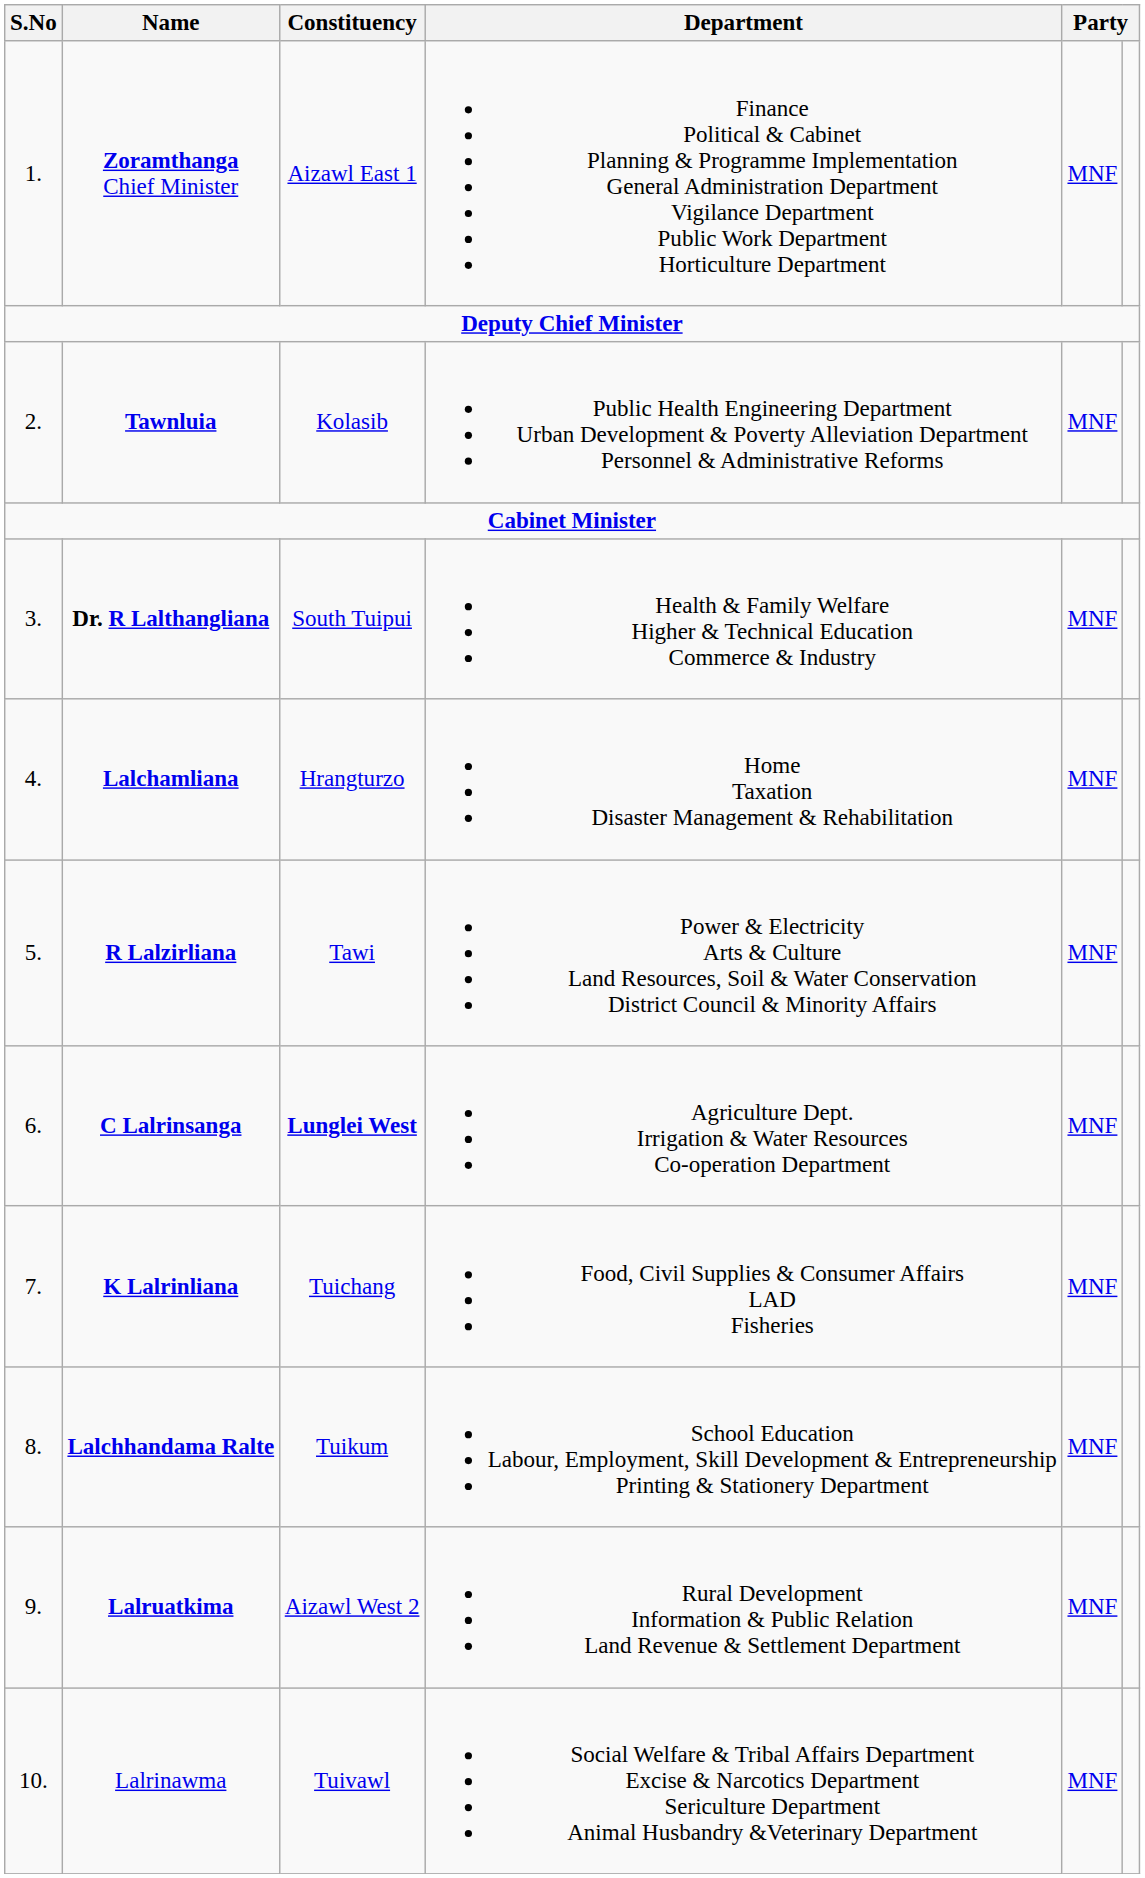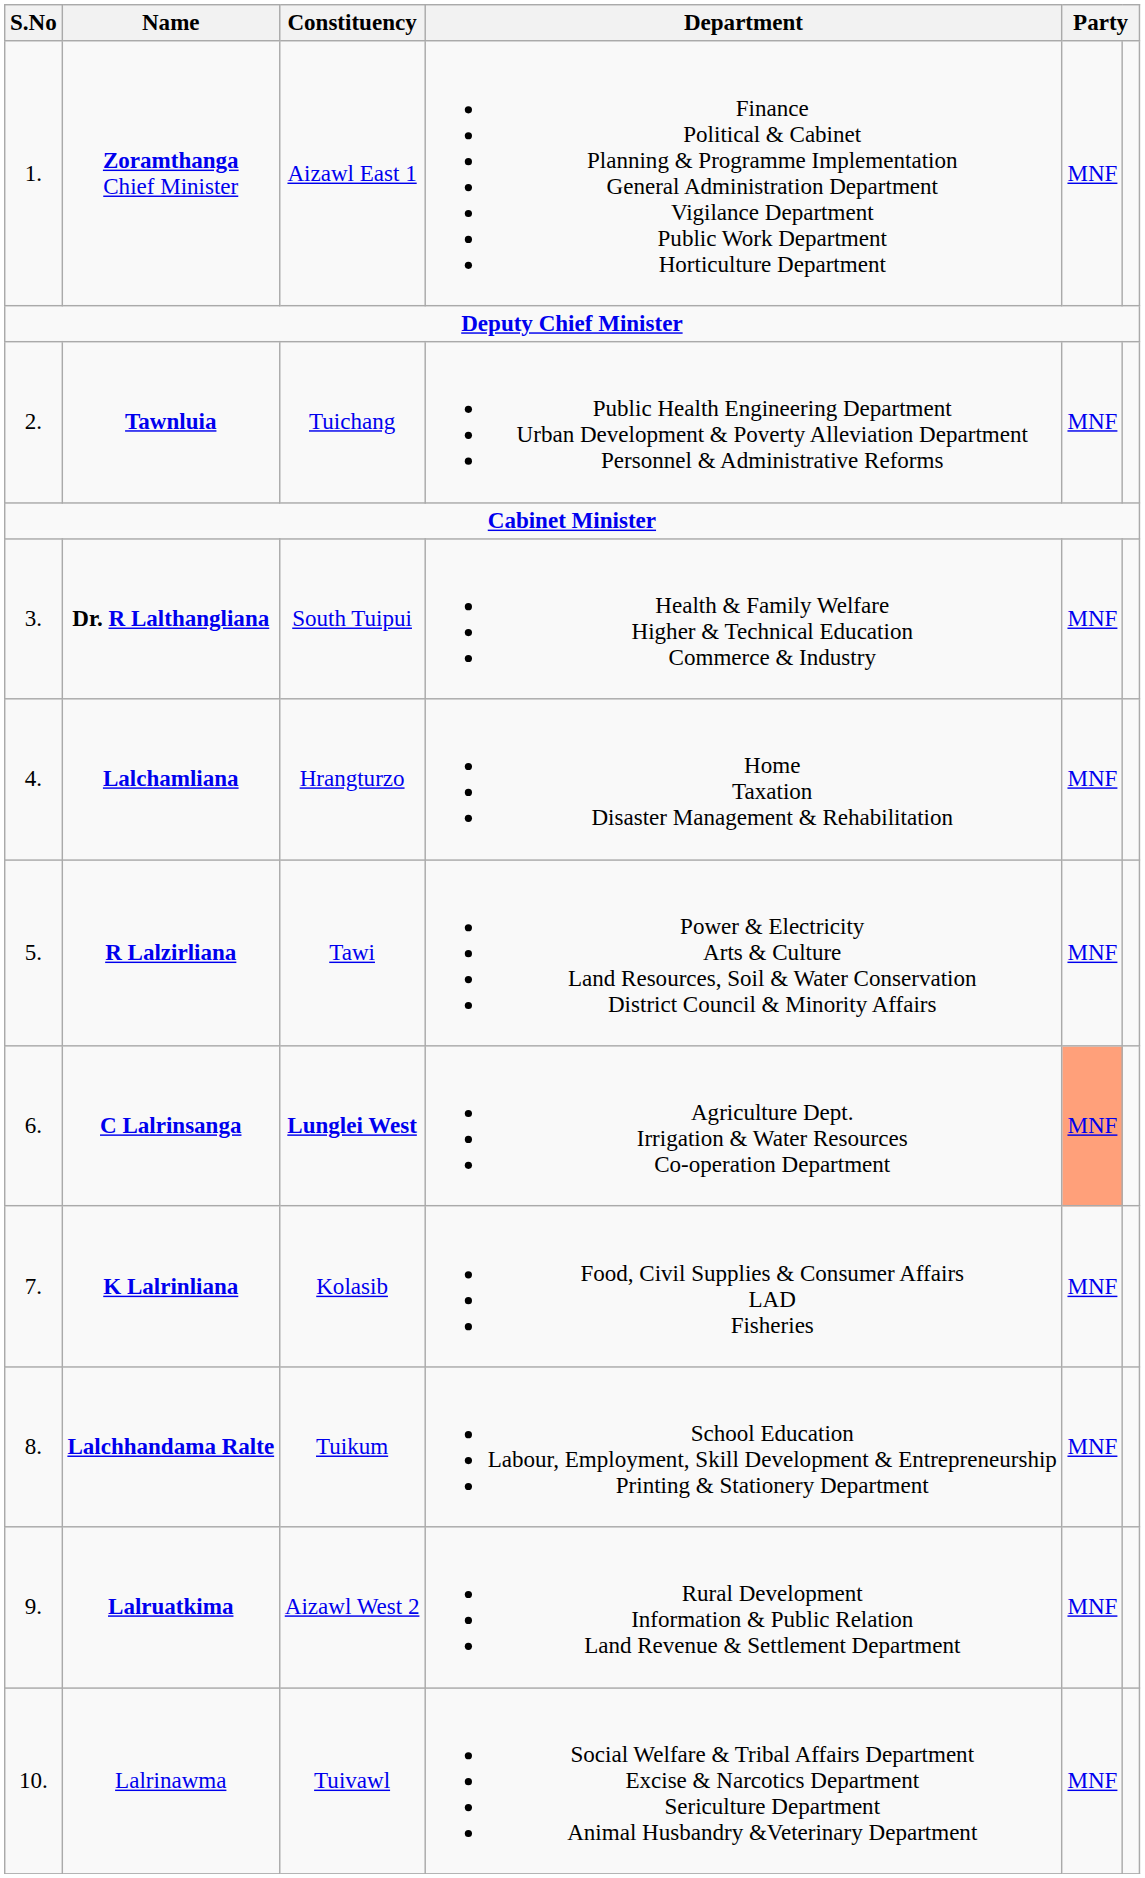Tawnluia | Constituency: Kolasib -> Tuichang
C Lalrinsanga | column 5: no background -> lightsalmon background
K Lalrinliana | Constituency: Tuichang -> Kolasib
